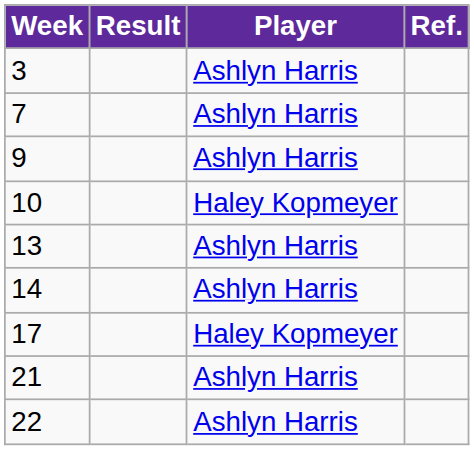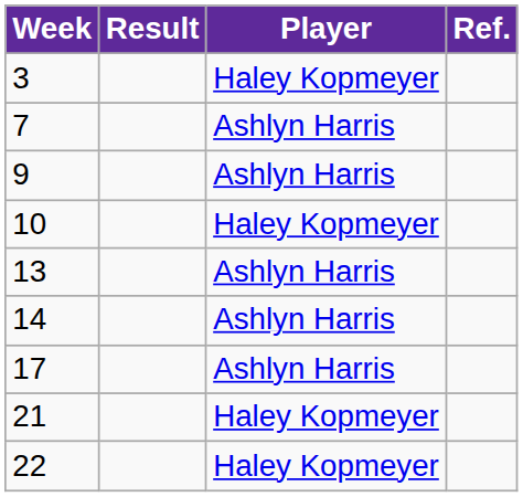3 | Player: Ashlyn Harris -> Haley Kopmeyer
17 | Player: Haley Kopmeyer -> Ashlyn Harris
21 | Player: Ashlyn Harris -> Haley Kopmeyer
22 | Player: Ashlyn Harris -> Haley Kopmeyer
